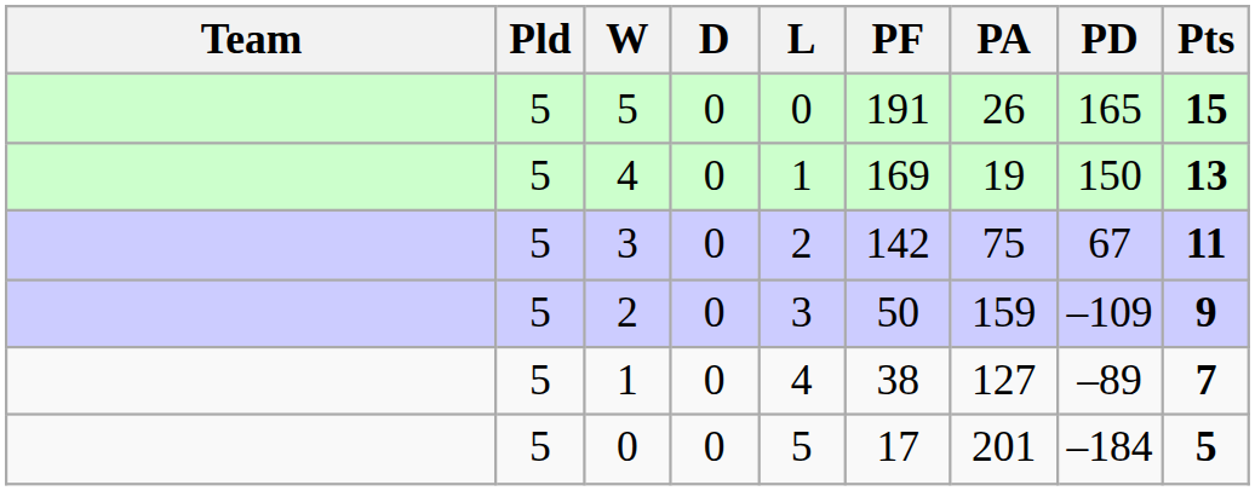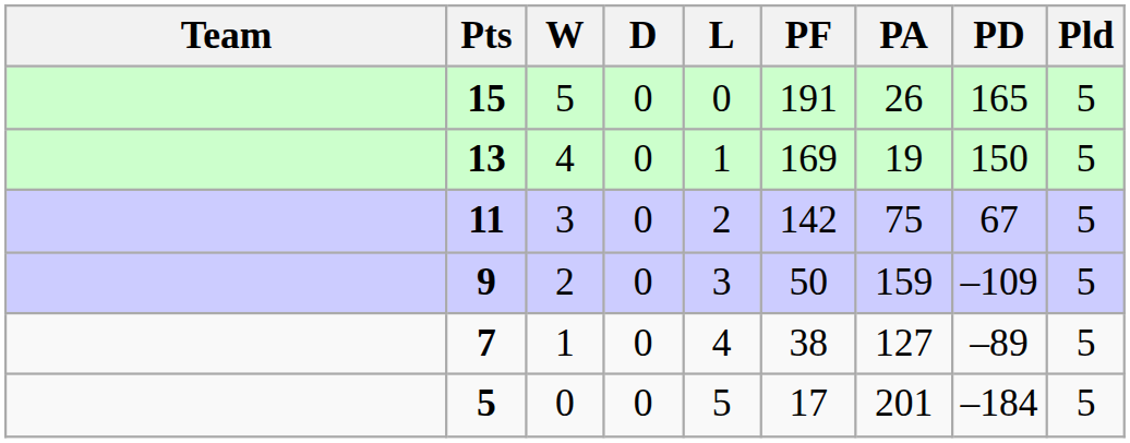columns swapped: Pld <-> Pts
